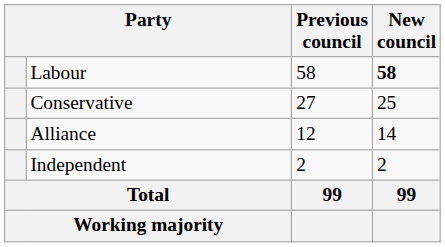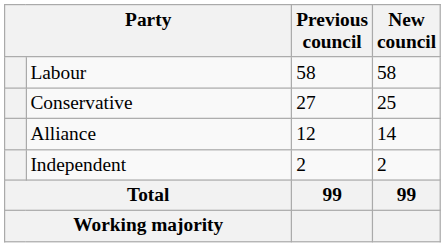Labour | New council: bold -> normal
